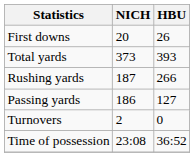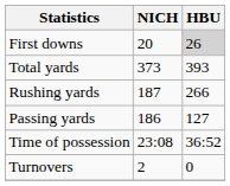First downs | HBU: no background -> lightgrey background
rows swapped: Turnovers <-> Time of possession
